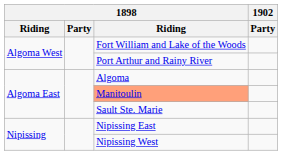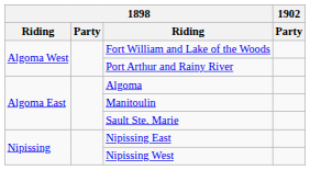Manitoulin | column 3: lightsalmon background -> no background
